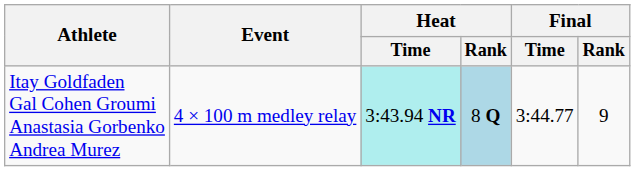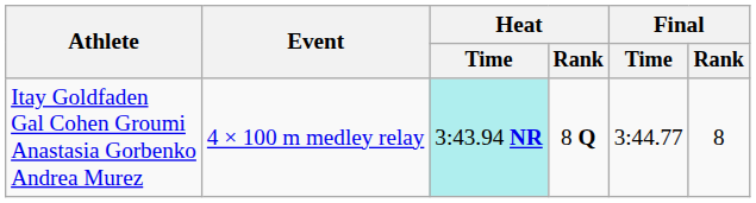row 3 | Heat / Rank: lightblue background -> no background
row 3 | Final / Rank: 9 -> 8
